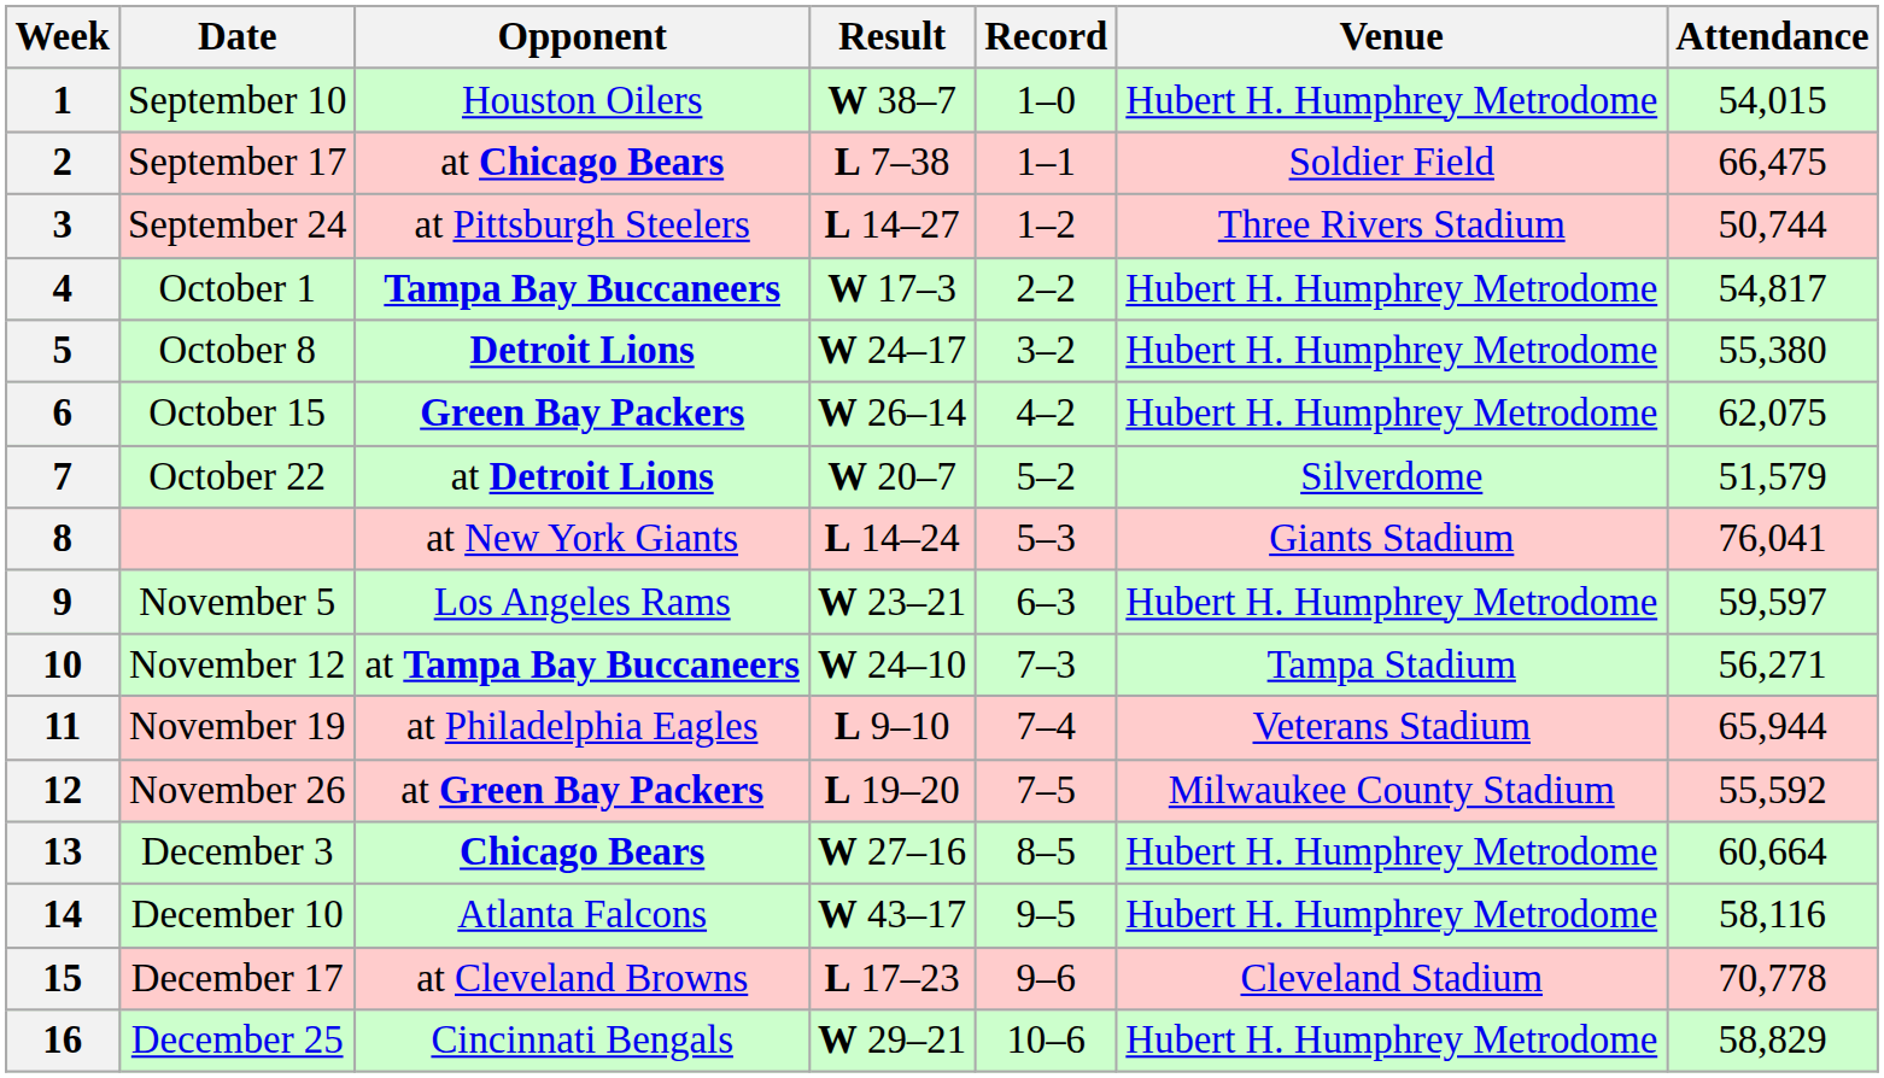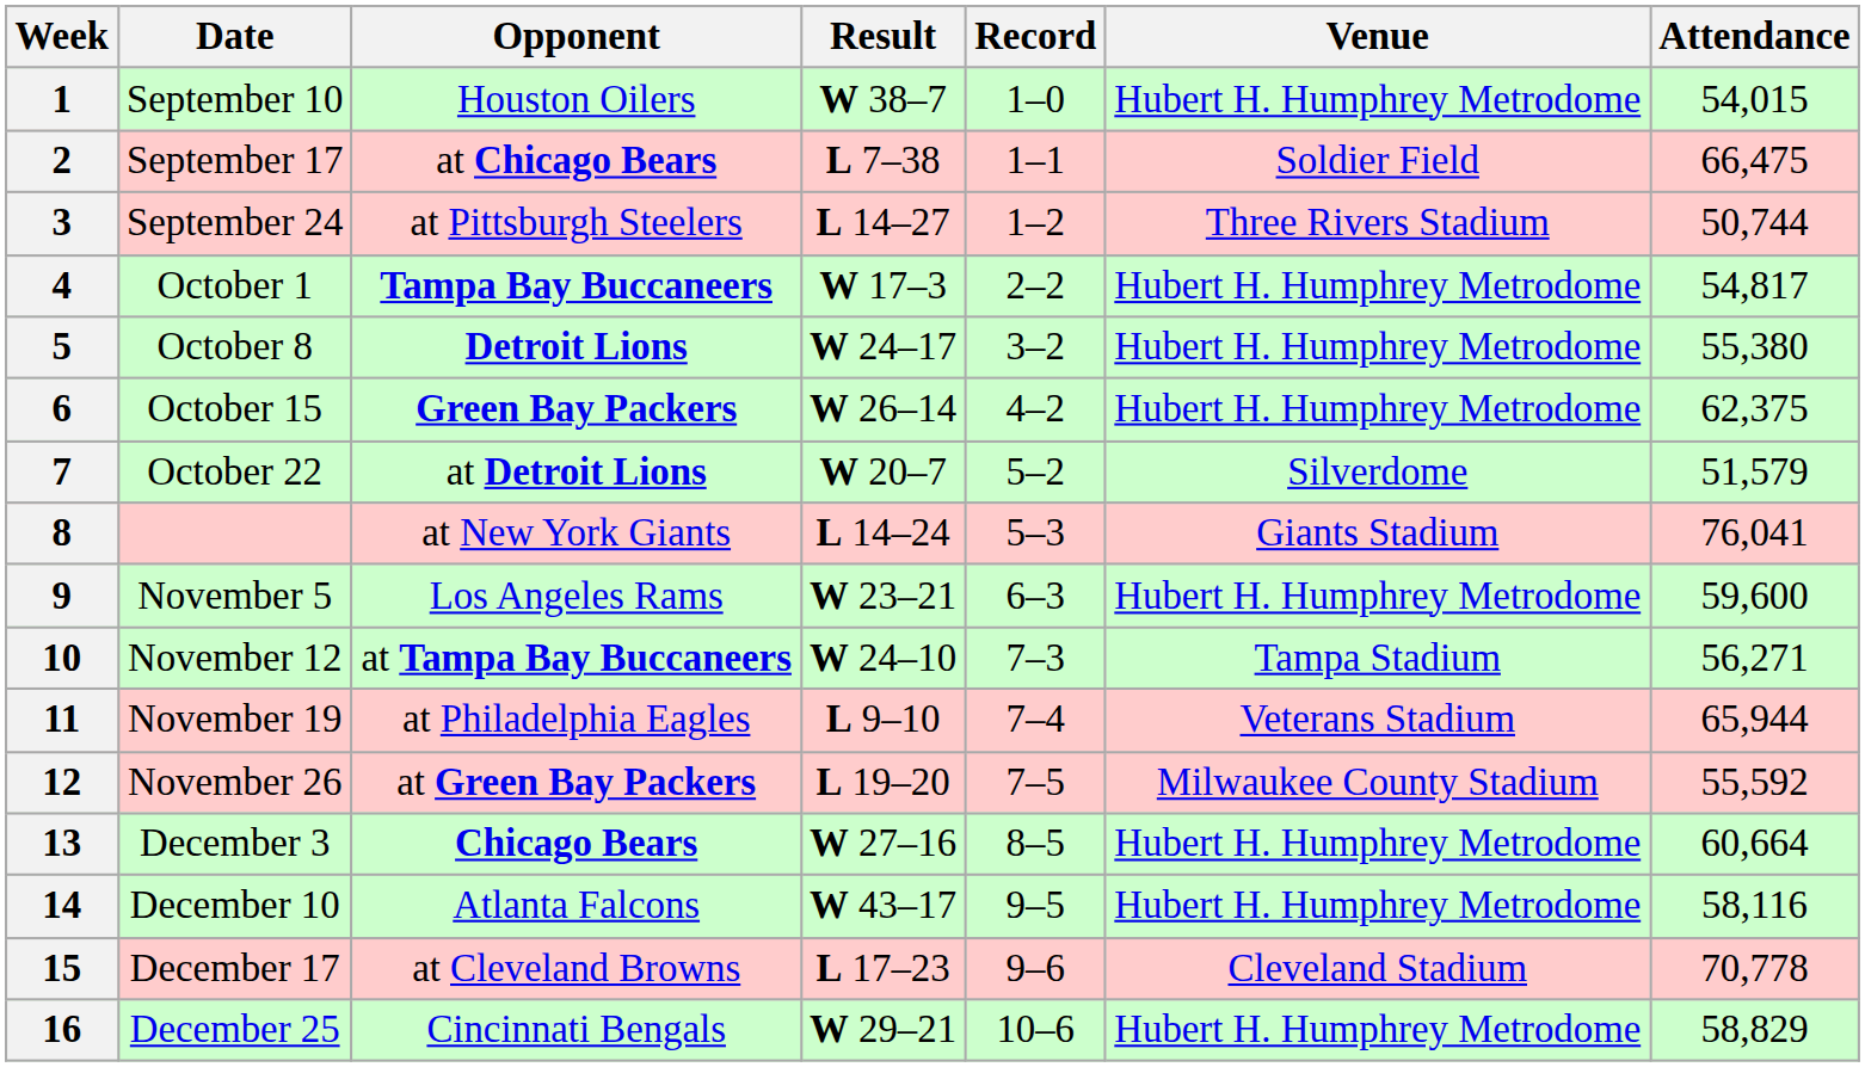6 | Attendance: 62,075 -> 62,375
9 | Attendance: 59,597 -> 59,600
